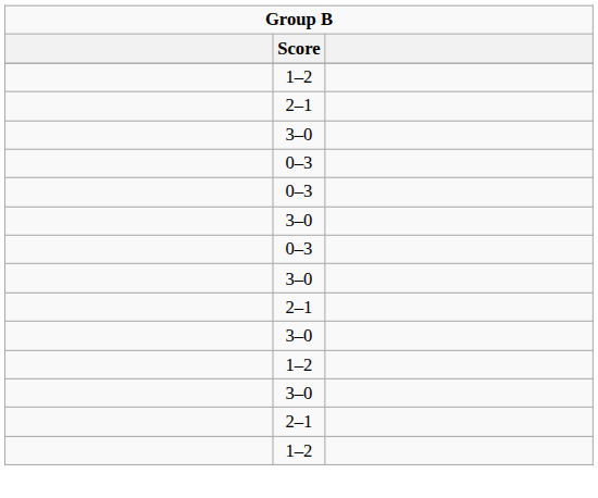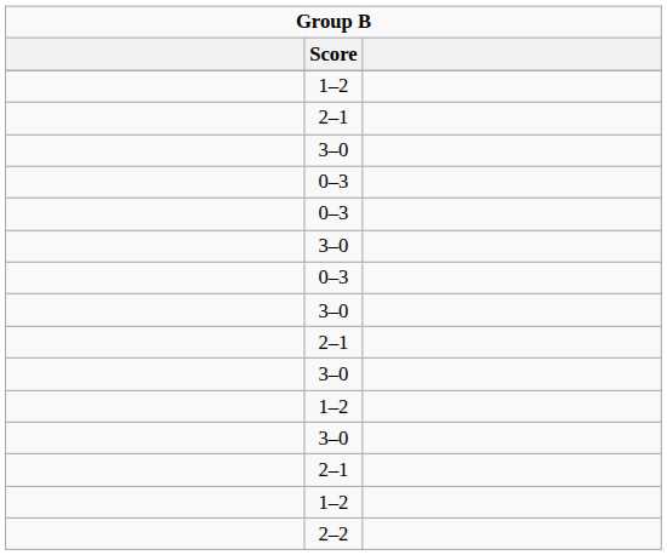+ row: 2–2
